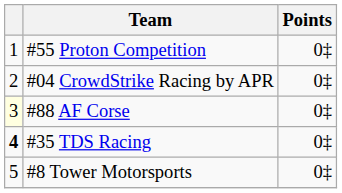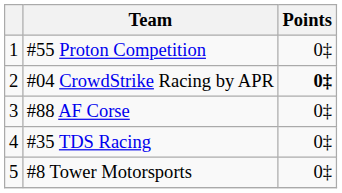#04 CrowdStrike Racing by APR | Points: normal -> bold
#88 AF Corse | column 1: lightyellow background -> no background
#35 TDS Racing | column 1: bold -> normal
